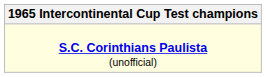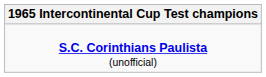row 2 | column 1: lightyellow background -> no background
